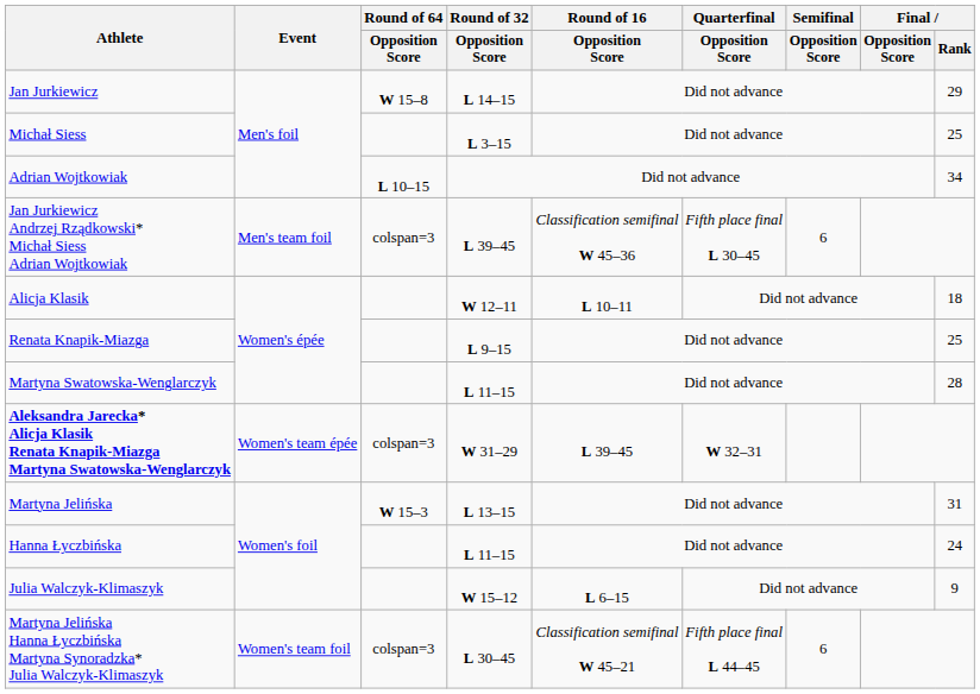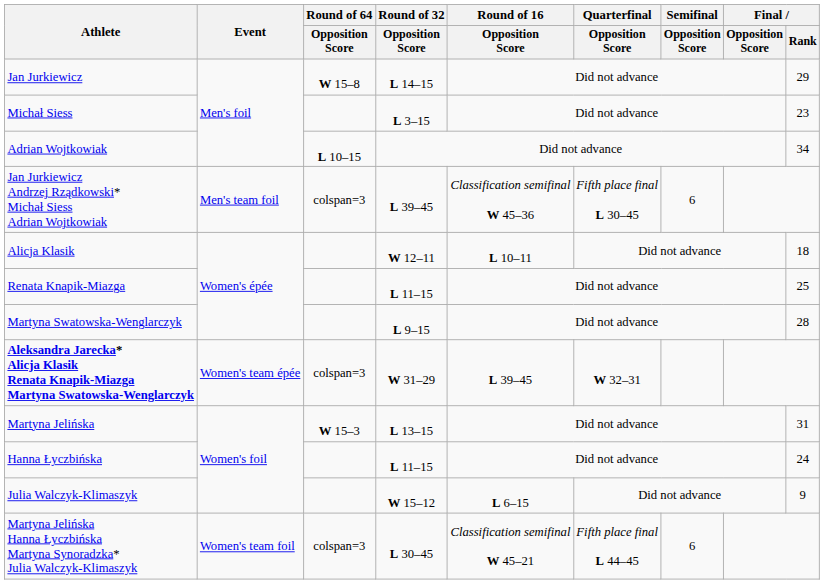Michał Siess | Final / Rank: 25 -> 23
Renata Knapik-Miazga | Round of 32 / Opposition Score: L 9–15 -> L 11–15
Martyna Swatowska-Wenglarczyk | Round of 32 / Opposition Score: L 11–15 -> L 9–15
